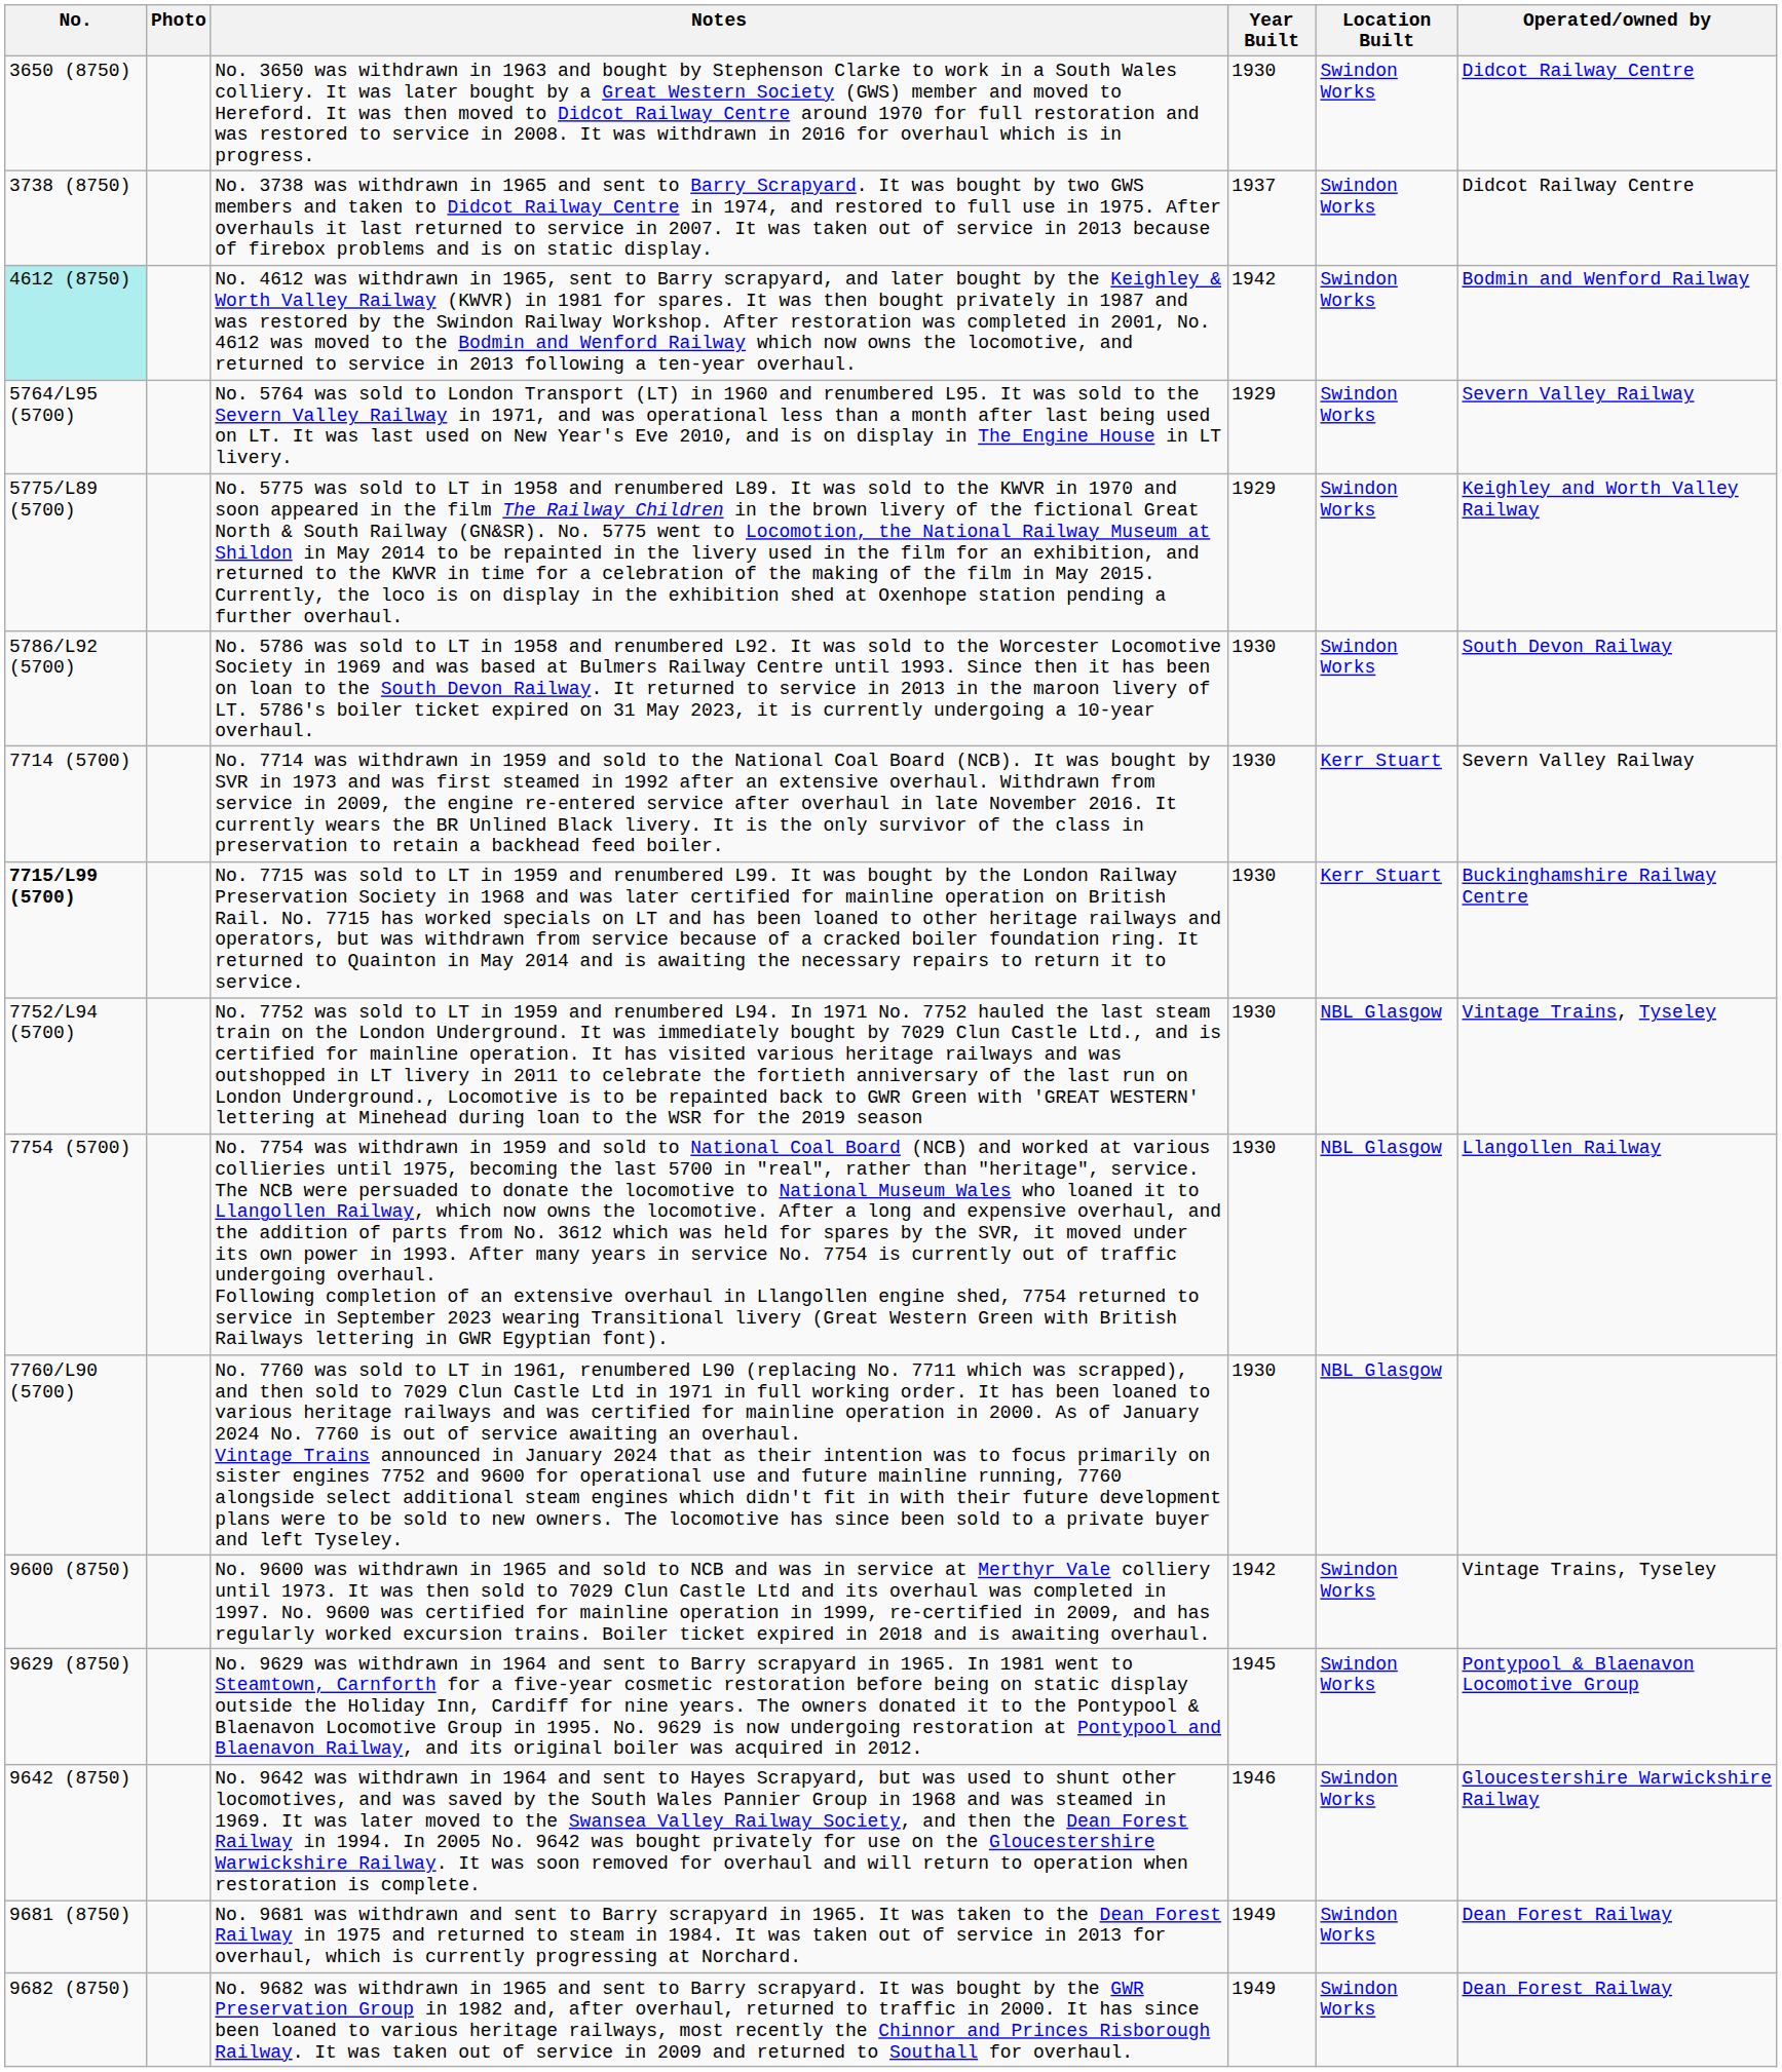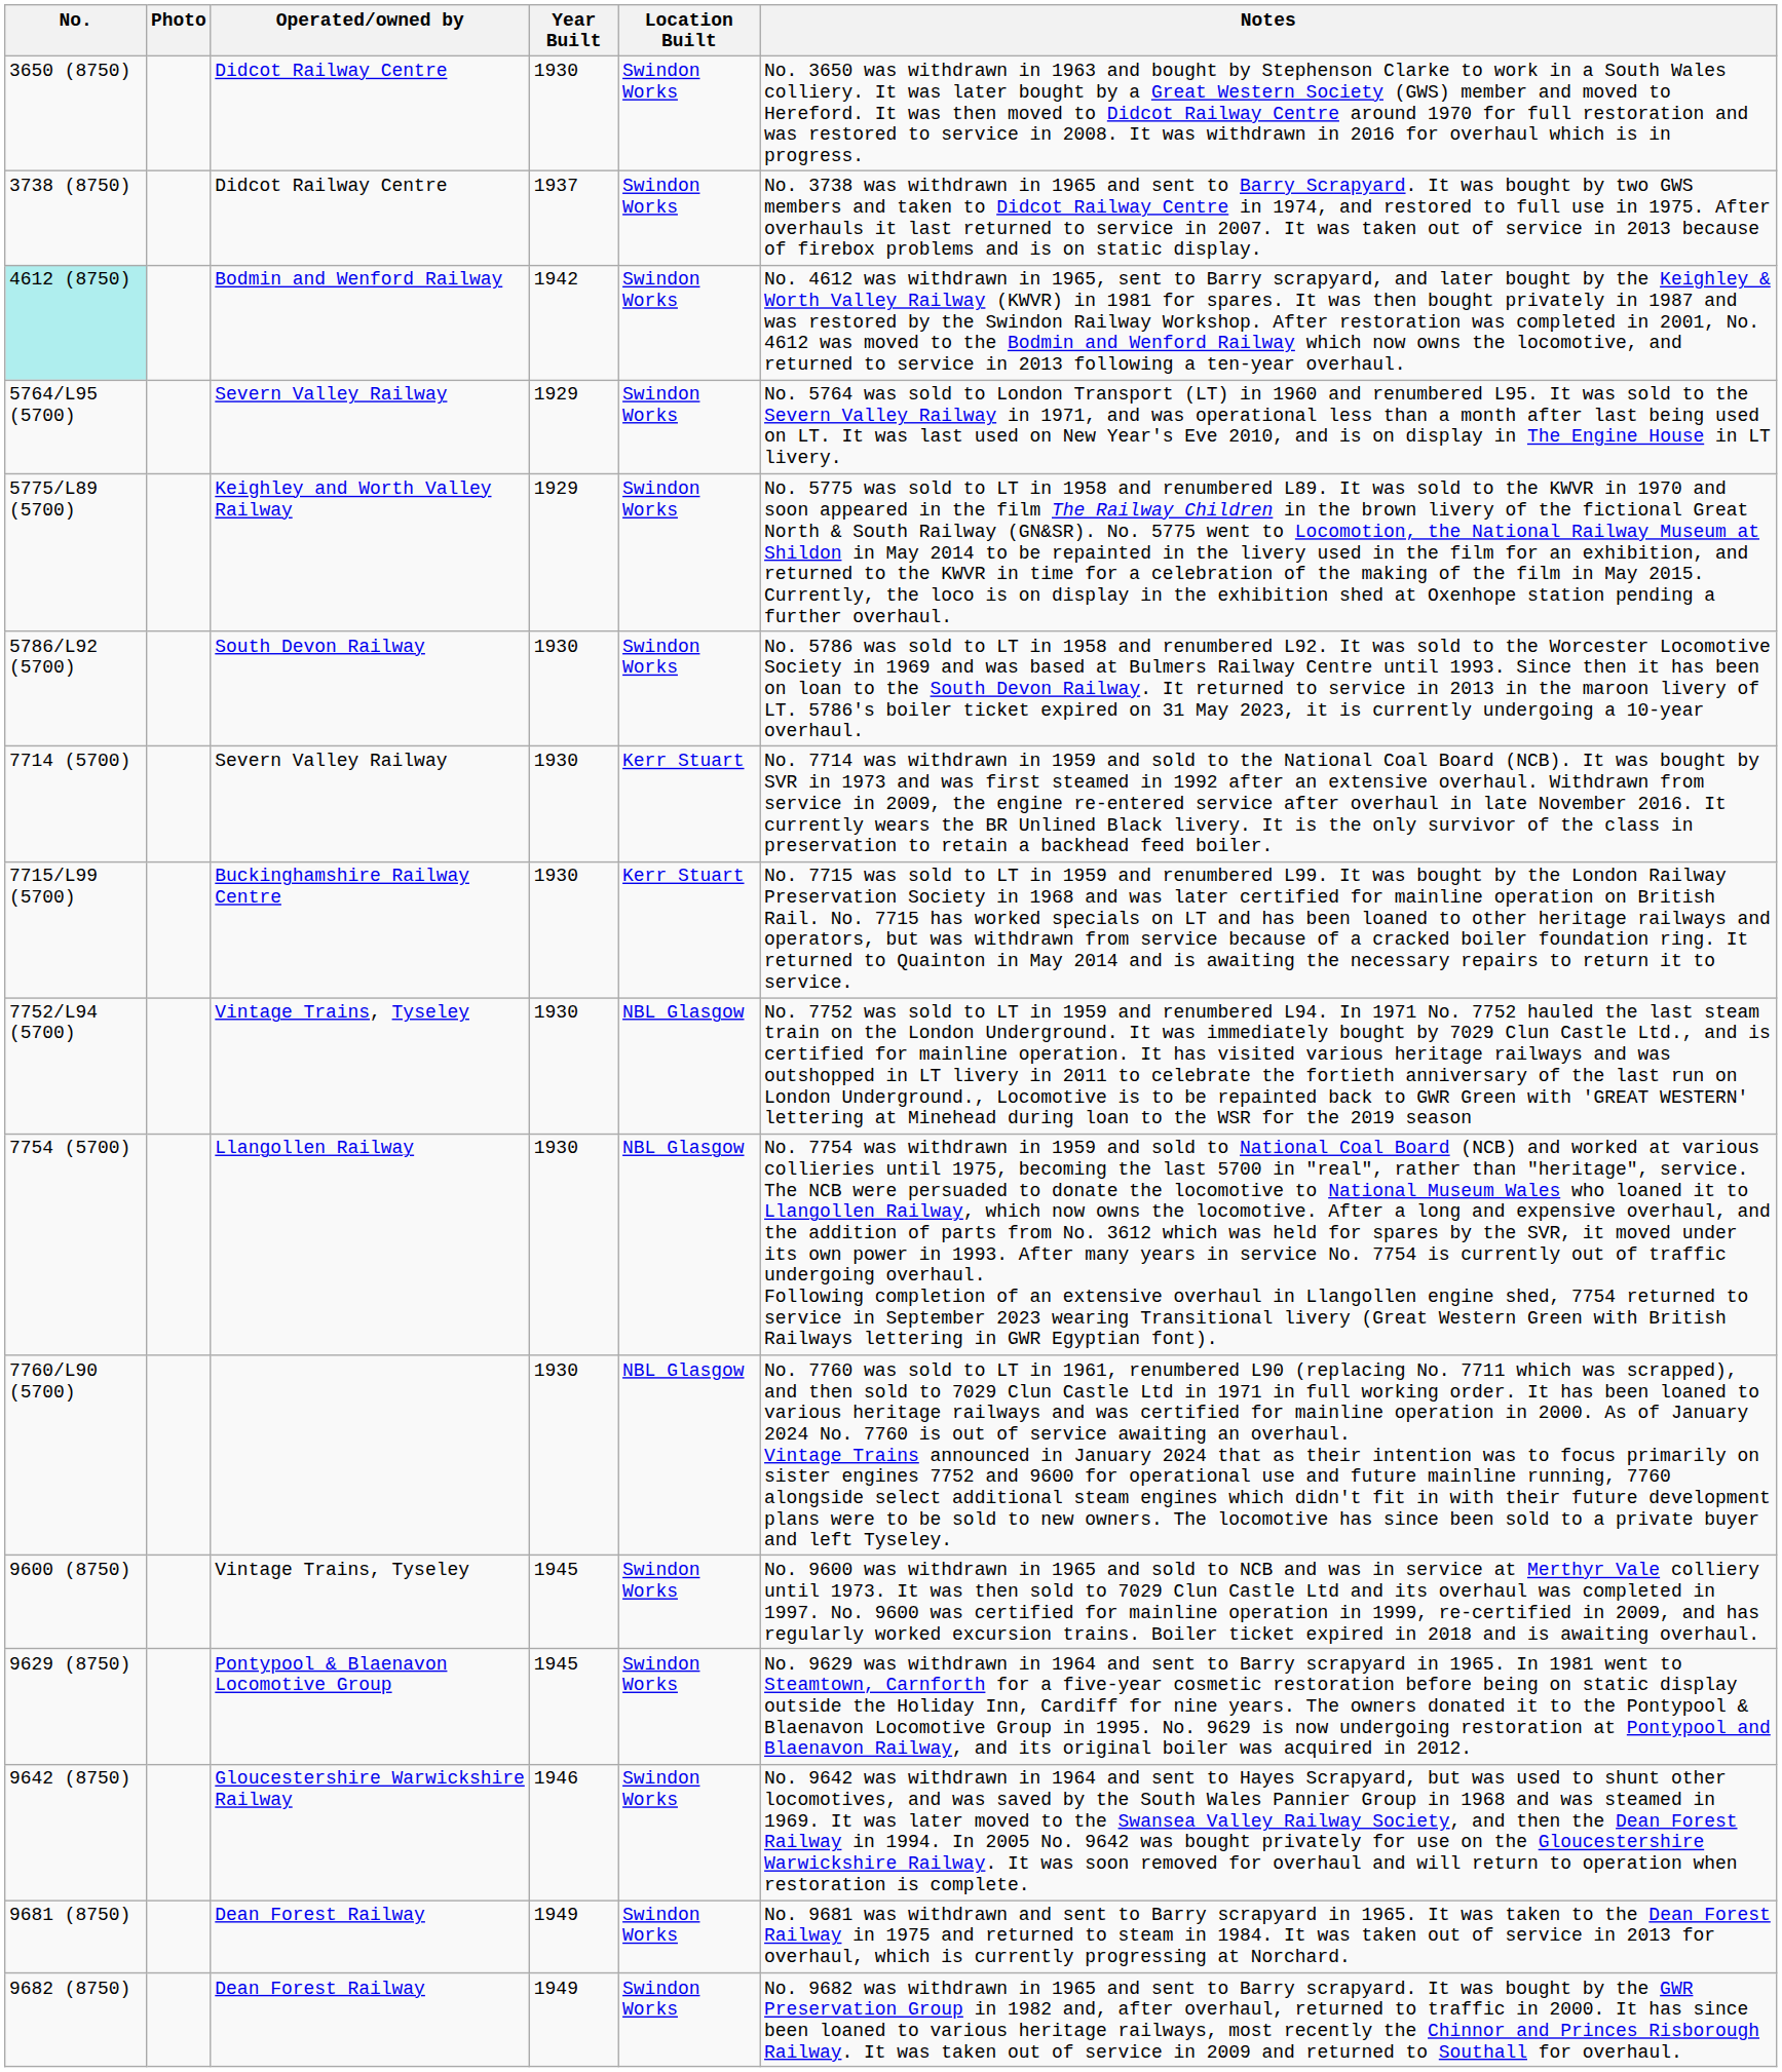columns swapped: Notes <-> Operated/owned by
row 9 | No.: bold -> normal
row 13 | Year Built: 1942 -> 1945
